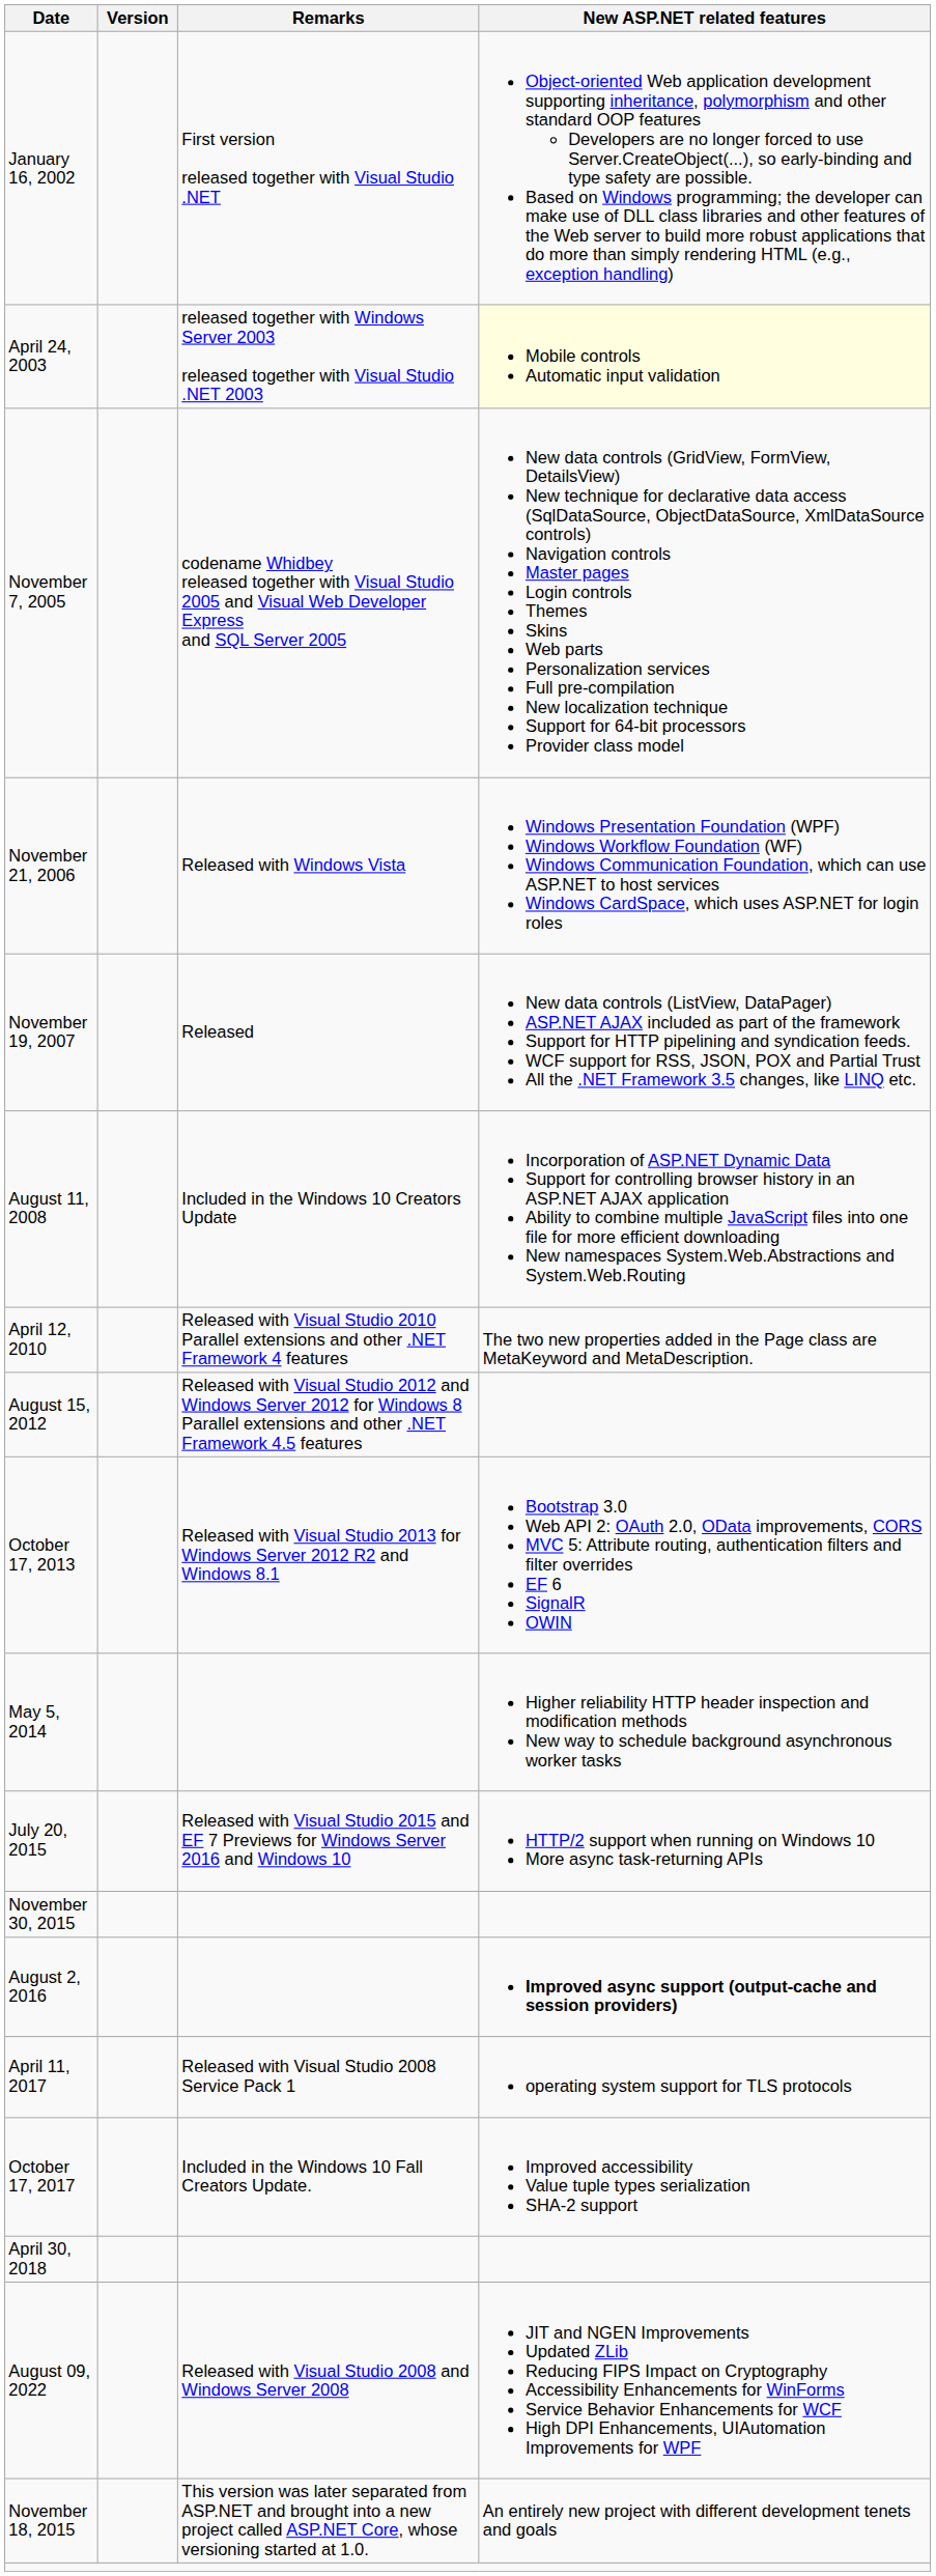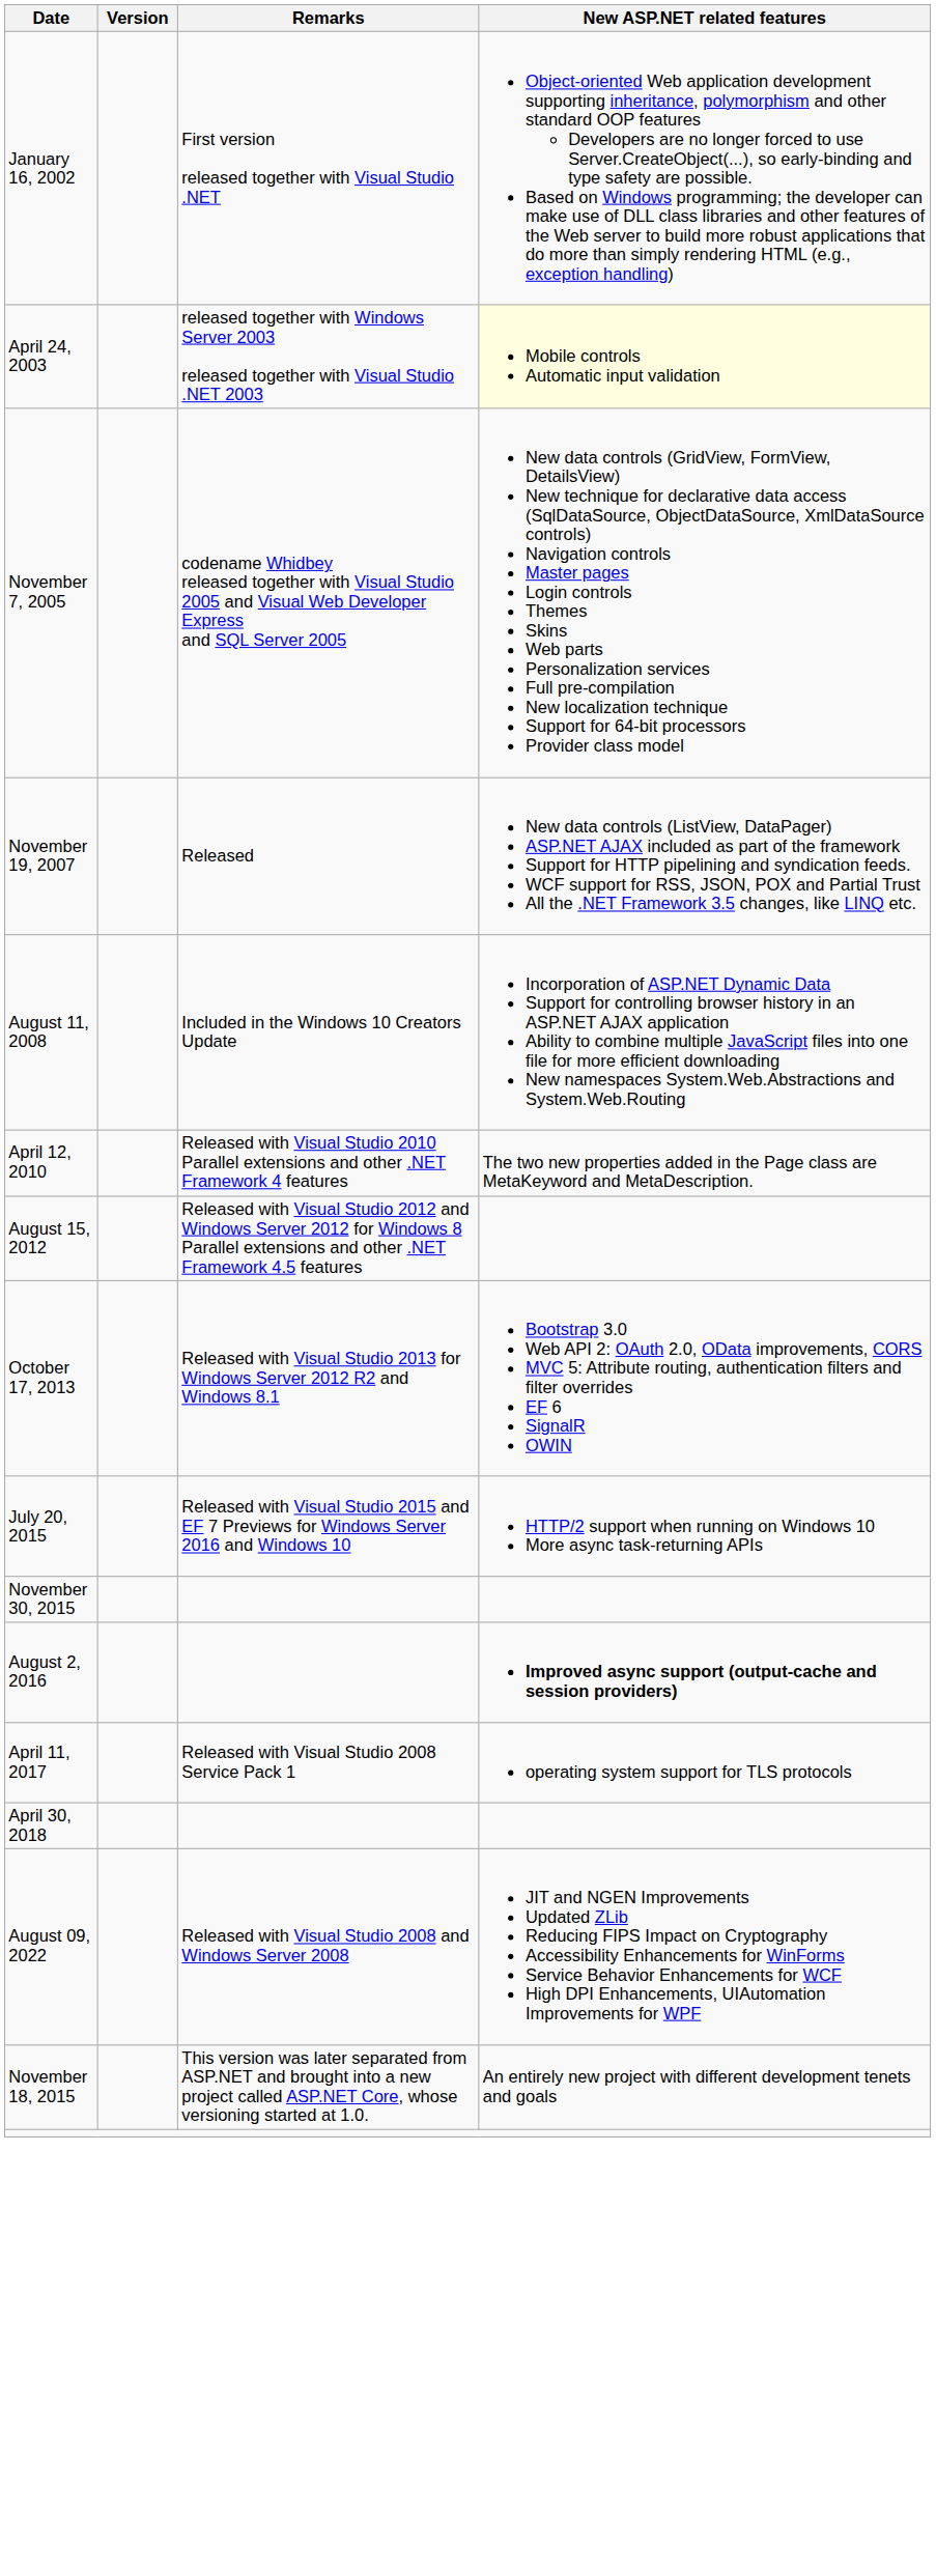- row: November 21, 2006 | Released with Windows Vista | Windows Presentation Foundation (WPF) Windows Workflow Foundation (WF) Windows Communication Foundation, which can use ASP.NET to host services Windows CardSpace, which uses ASP.NET for login roles
- row: May 5, 2014 | Higher reliability HTTP header inspection and modification methods New way to schedule background asynchronous worker tasks
- row: October 17, 2017 | Included in the Windows 10 Fall Creators Update. | Improved accessibility Value tuple types serialization SHA-2 support
